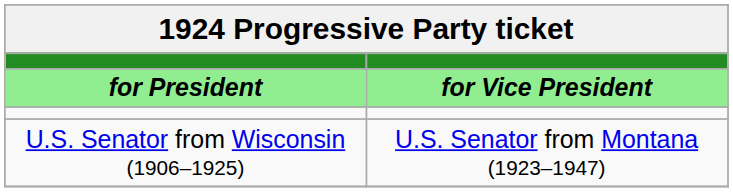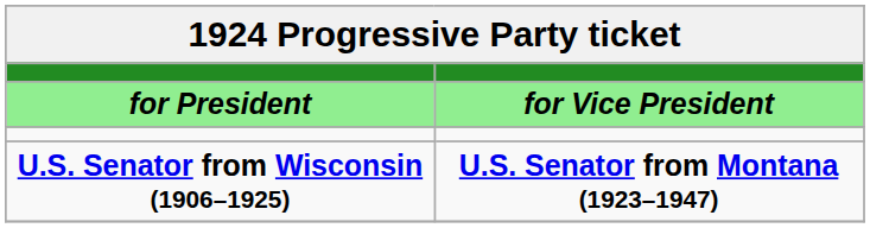U.S. Senator from Wisconsin (1906–1925) | column 1: normal -> bold
U.S. Senator from Wisconsin (1906–1925) | column 2: normal -> bold
